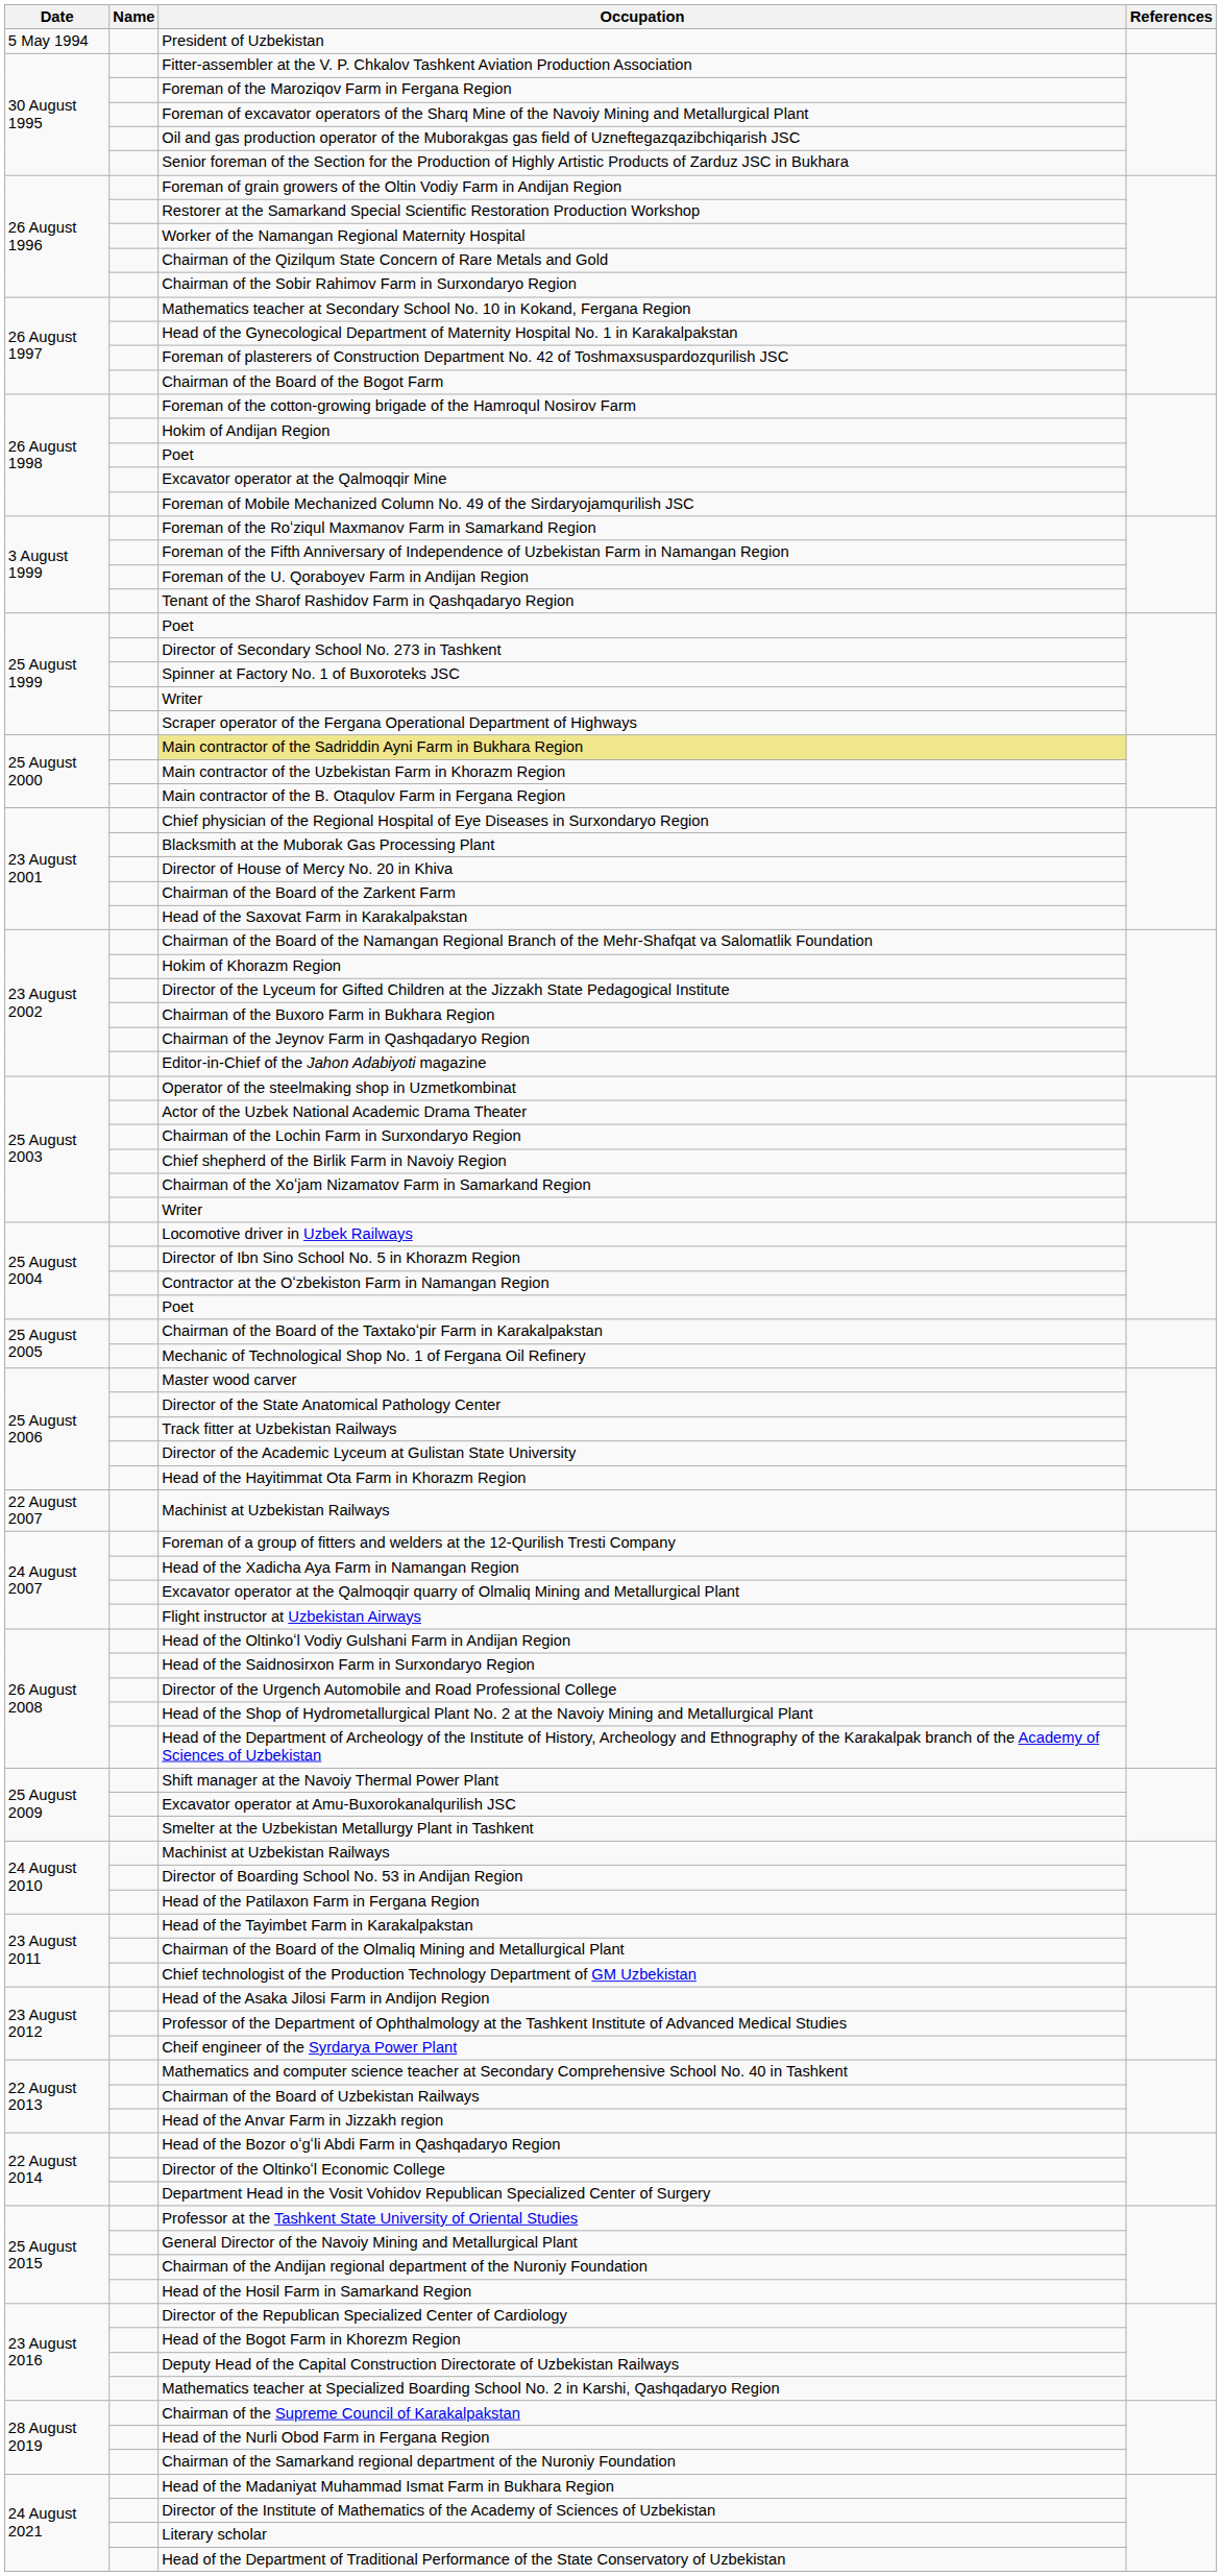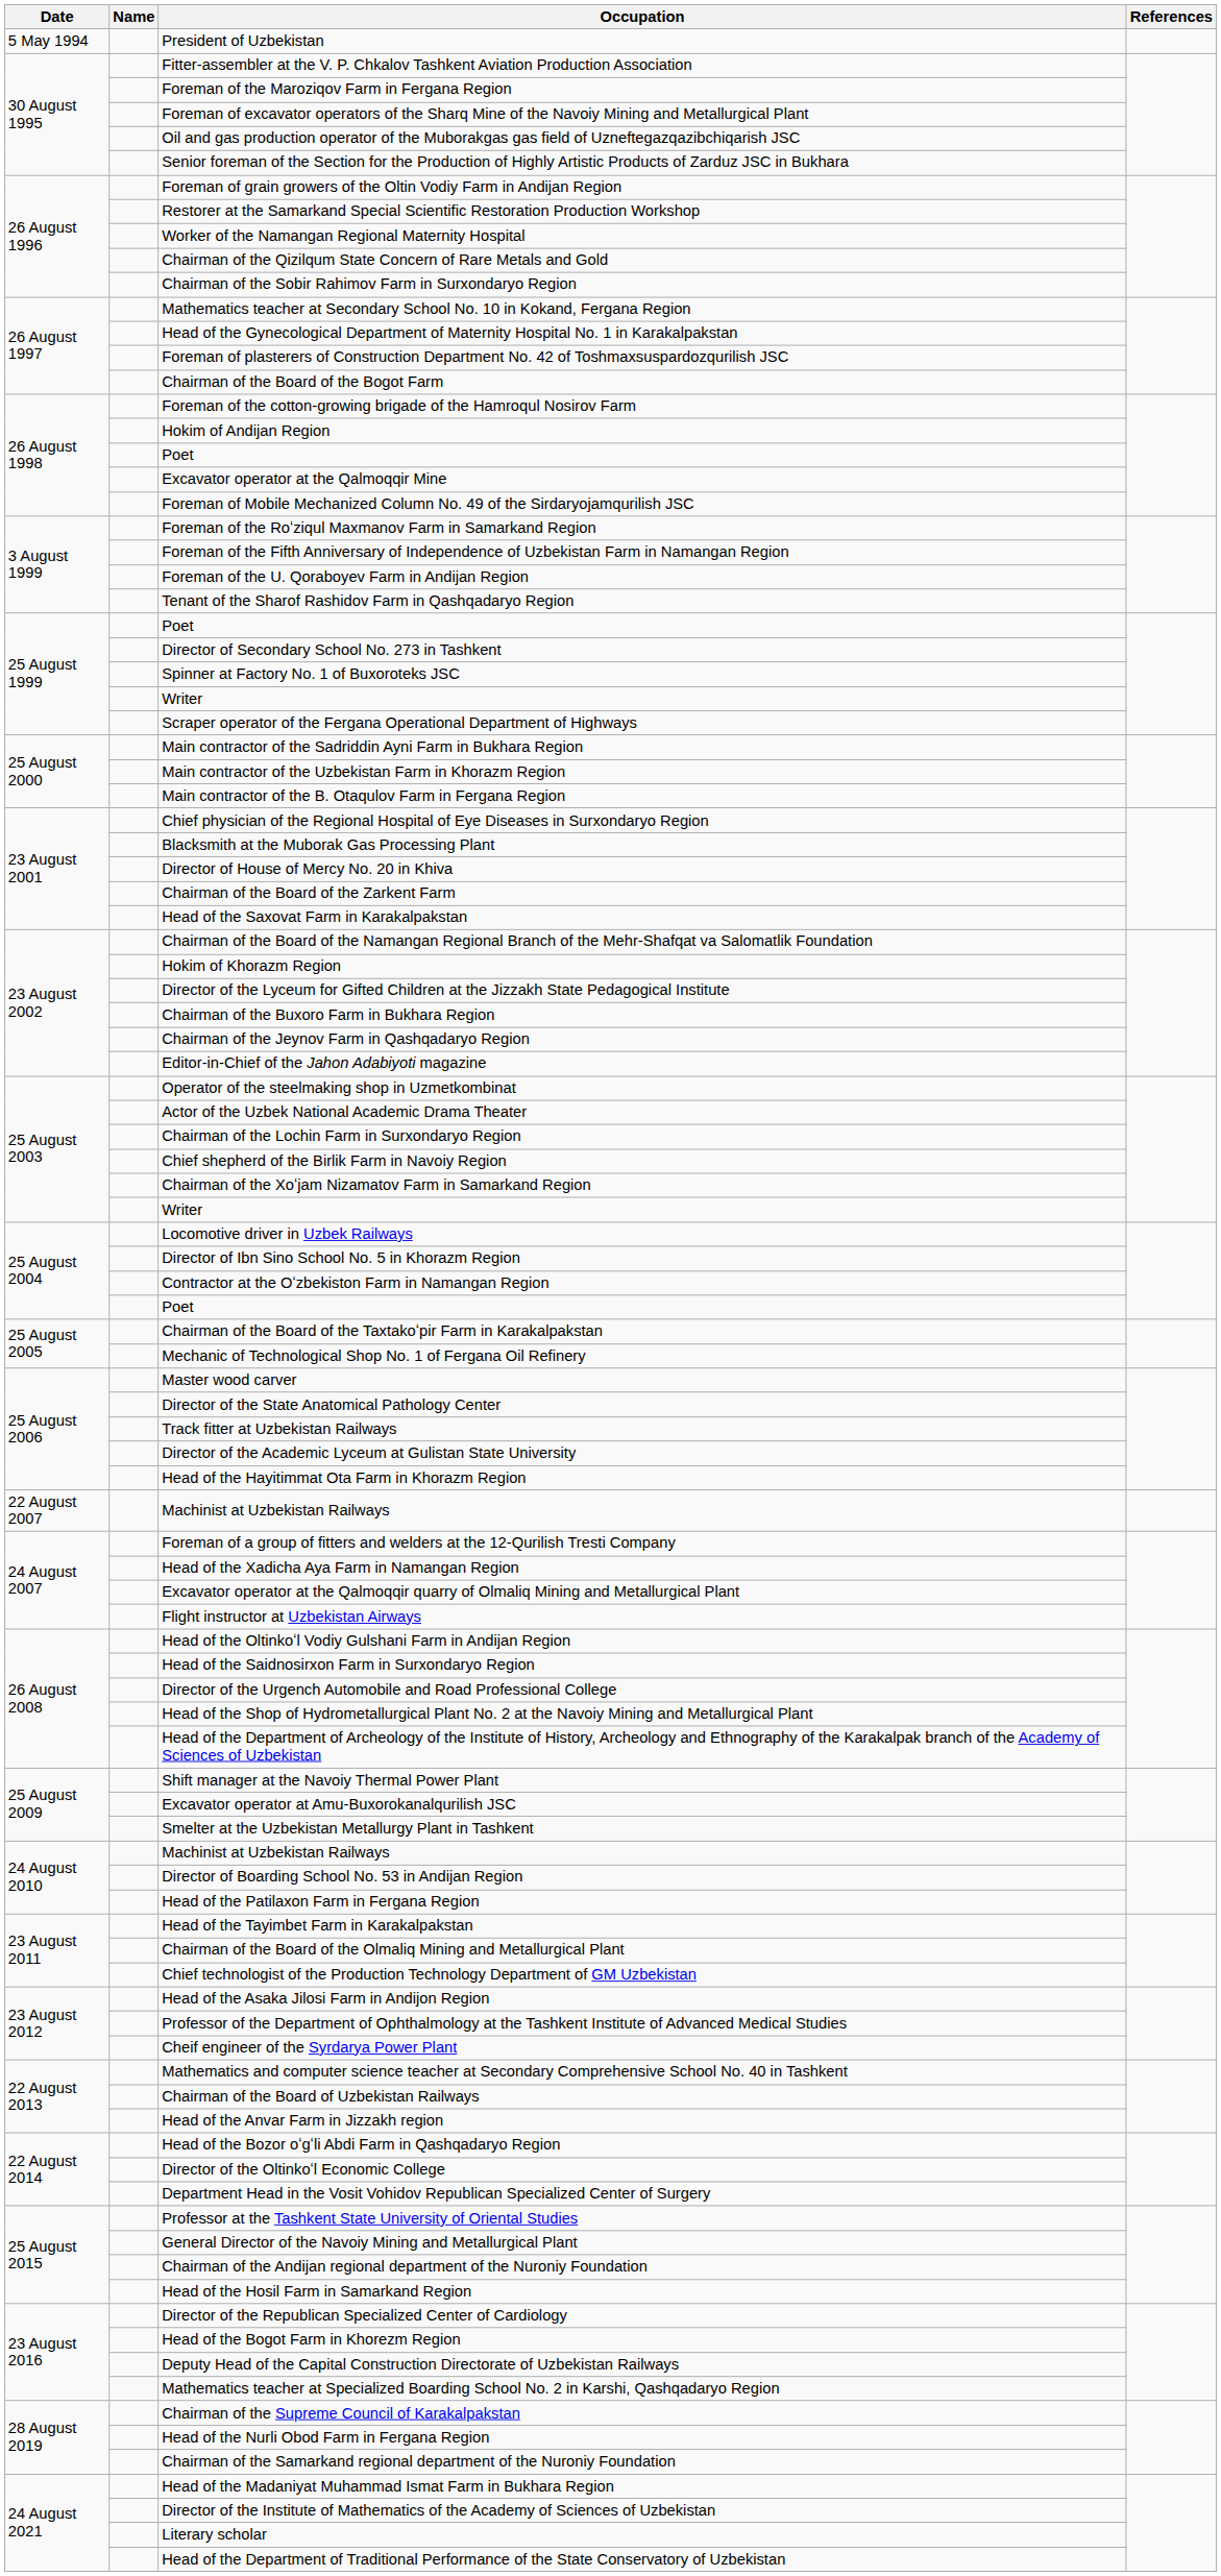Main contractor of the Sadriddin Ayni Farm in Bukhara Region | Occupation: khaki background -> no background
